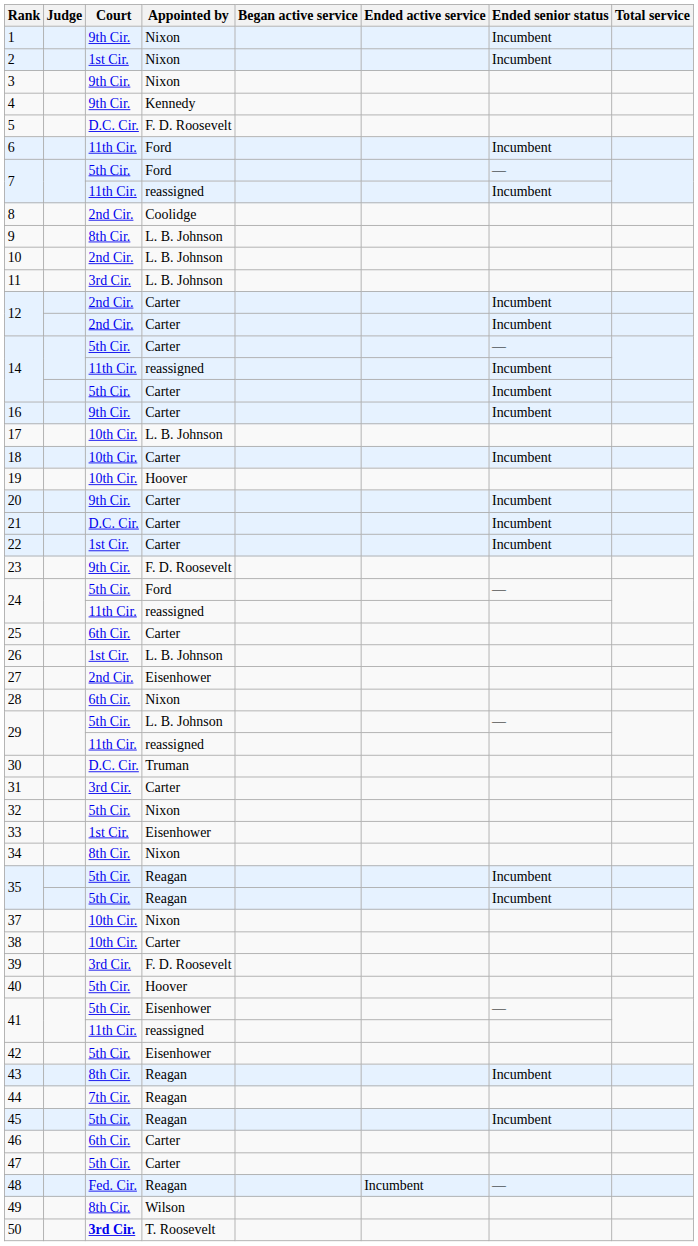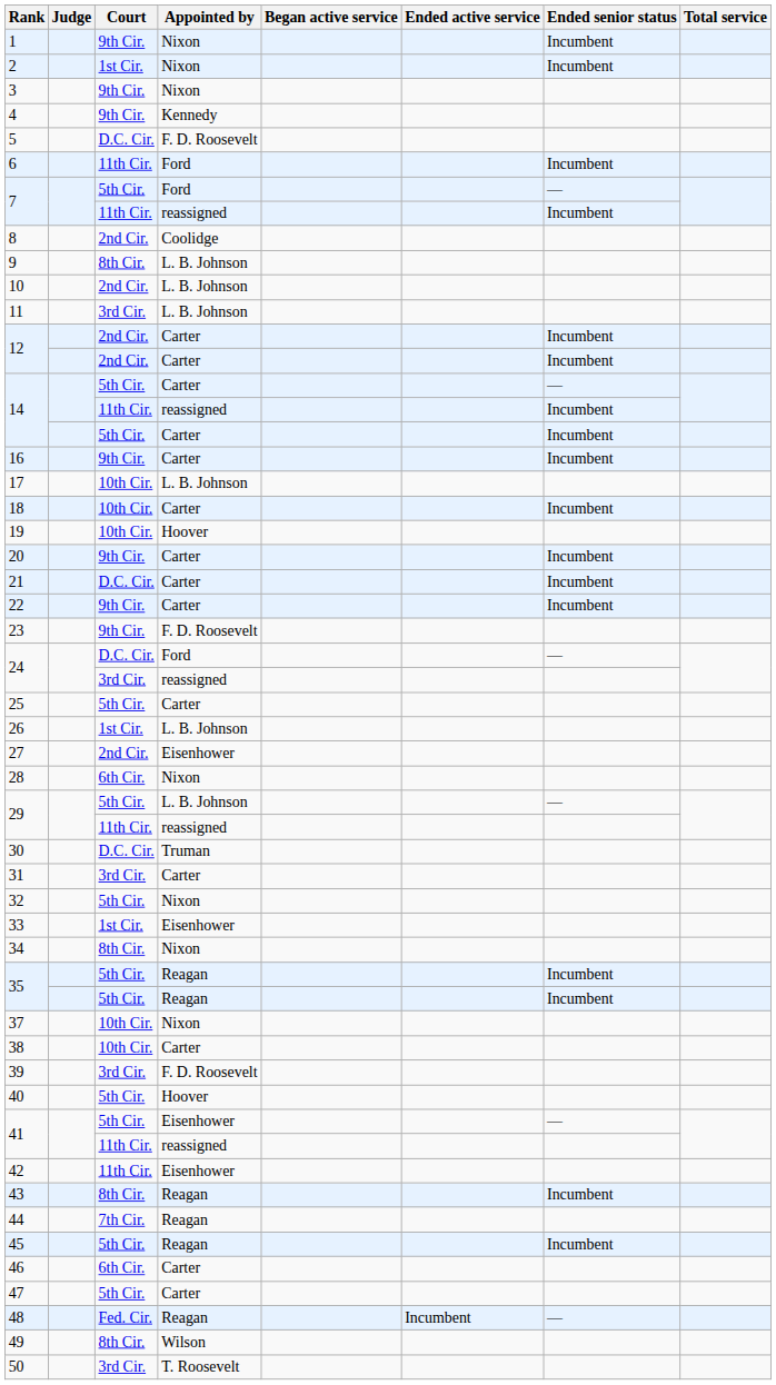22 | Court: 1st Cir. -> 9th Cir.
24 / Ford | Court: 5th Cir. -> D.C. Cir.
24 / reassigned | Court: 11th Cir. -> 3rd Cir.
25 | Court: 6th Cir. -> 5th Cir.
42 | Court: 5th Cir. -> 11th Cir.
50 | Court: bold -> normal
